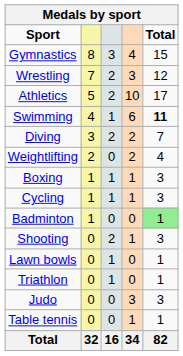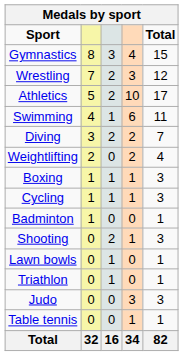Swimming | Total: bold -> normal
Badminton | Total: lightgreen background -> no background
